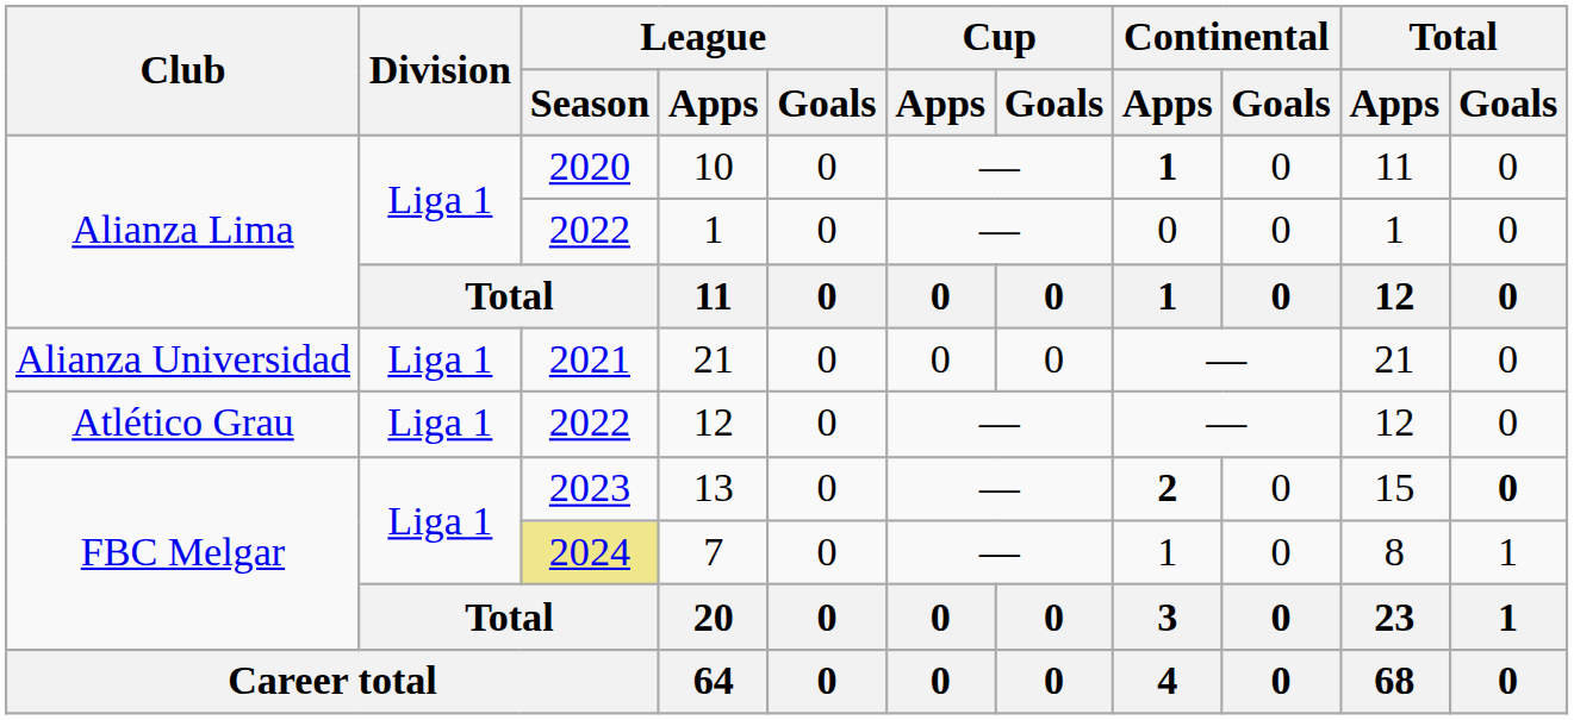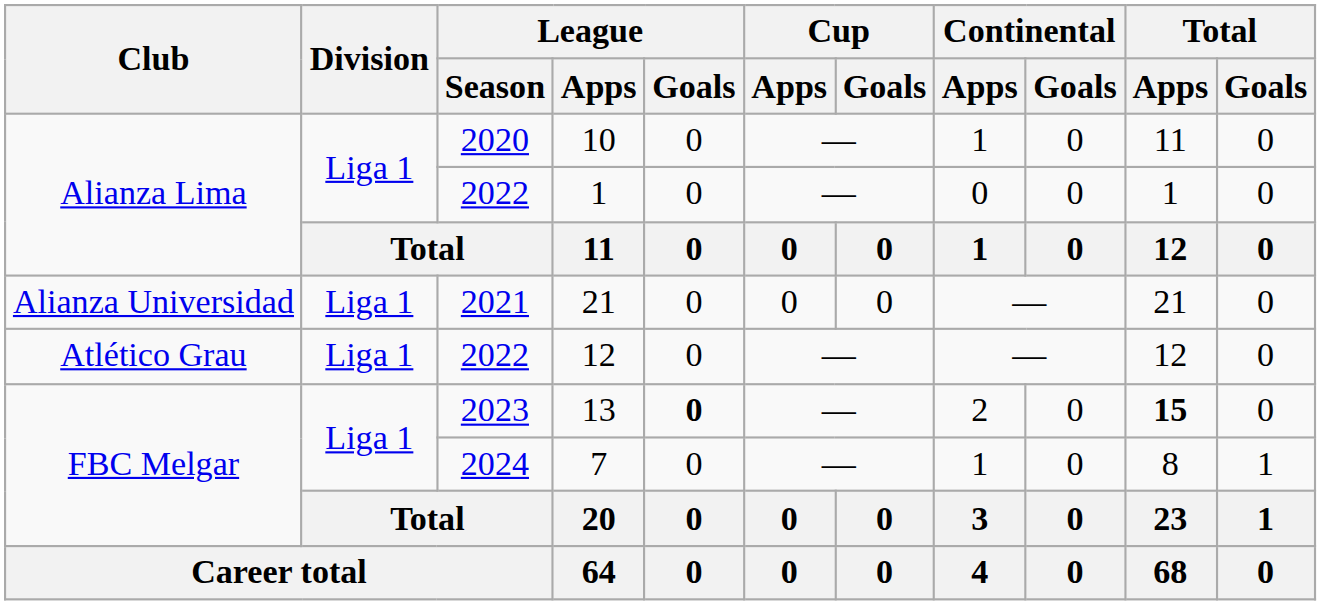10 | Continental / Apps: bold -> normal
13 | League / Goals: normal -> bold
13 | Continental / Apps: bold -> normal
13 | Total / Apps: normal -> bold
13 | Total / Goals: bold -> normal
7 | League / Season: khaki background -> no background
